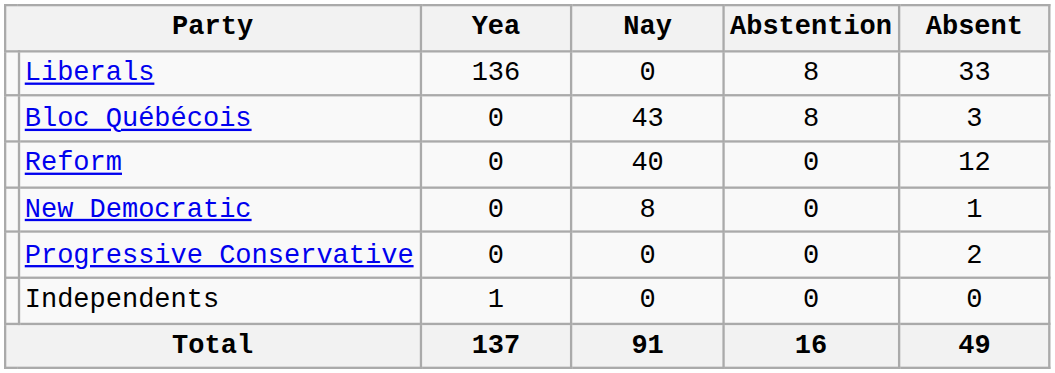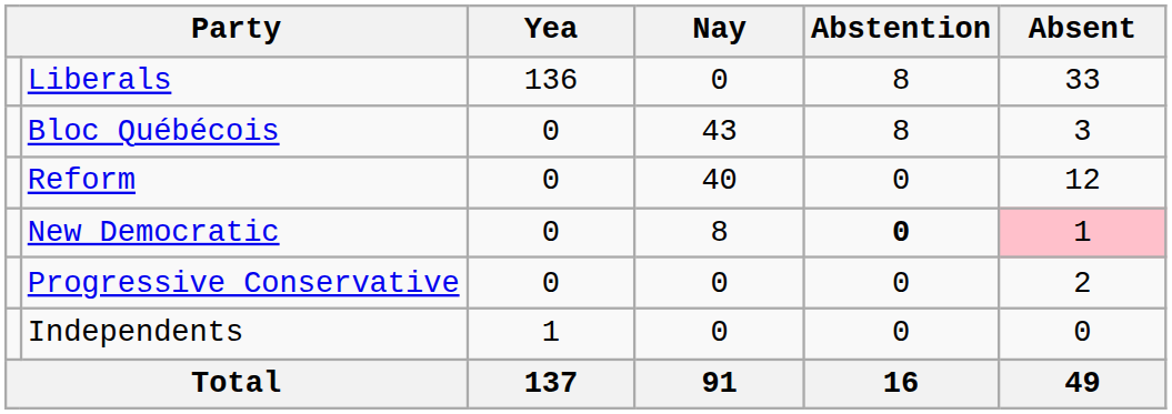New Democratic | Abstention: normal -> bold
New Democratic | Absent: no background -> pink background
